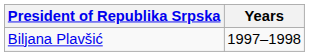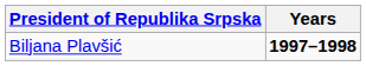Biljana Plavšić | Years: normal -> bold
